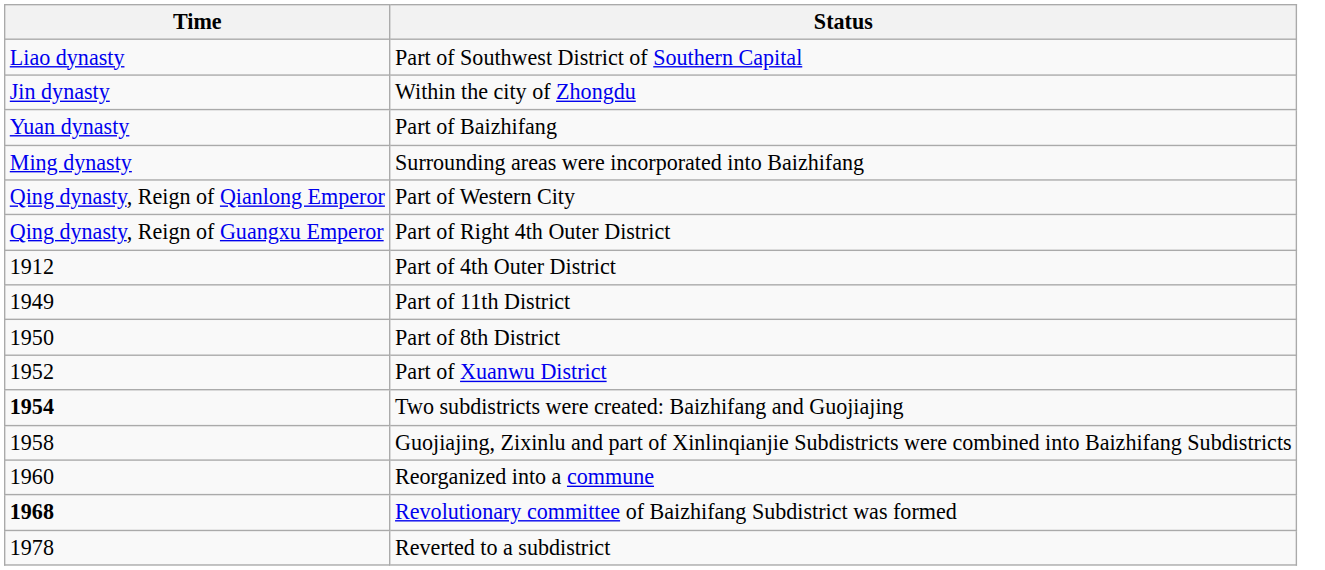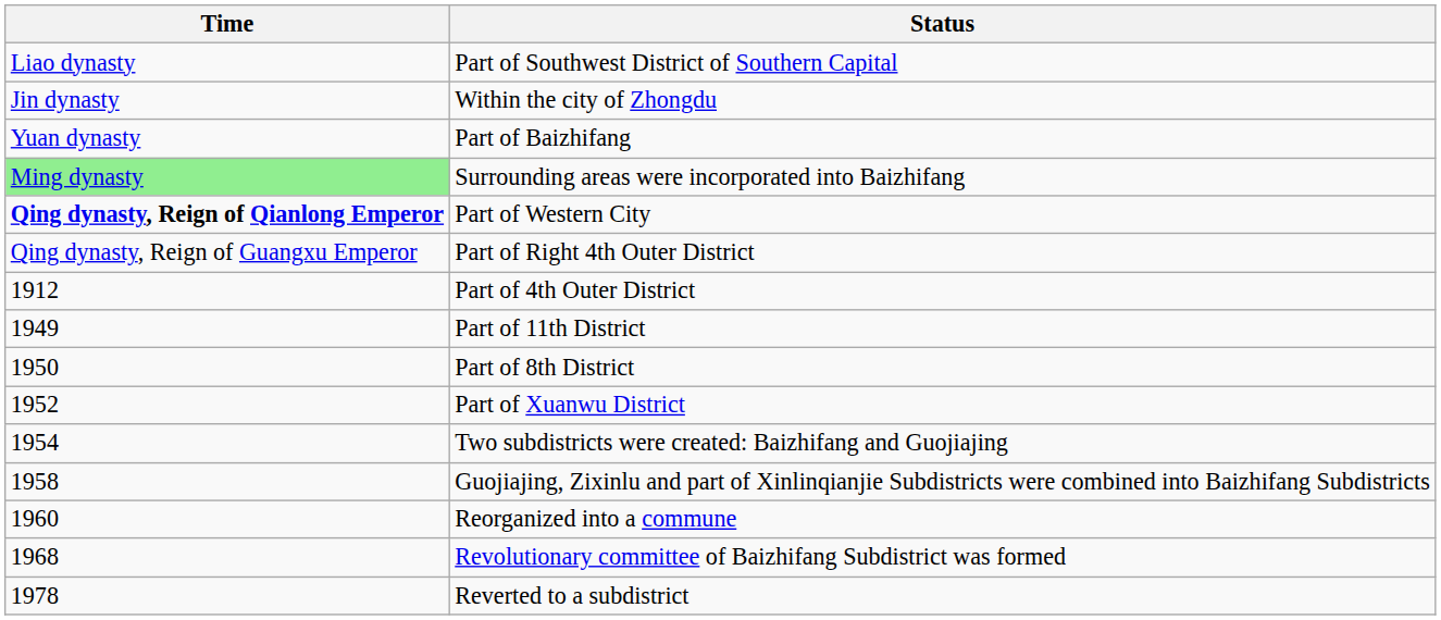Surrounding areas were incorporated into Baizhifang | Time: no background -> lightgreen background
Part of Western City | Time: normal -> bold
Two subdistricts were created: Baizhifang and Guojiajing | Time: bold -> normal
Revolutionary committee of Baizhifang Subdistrict was formed | Time: bold -> normal
